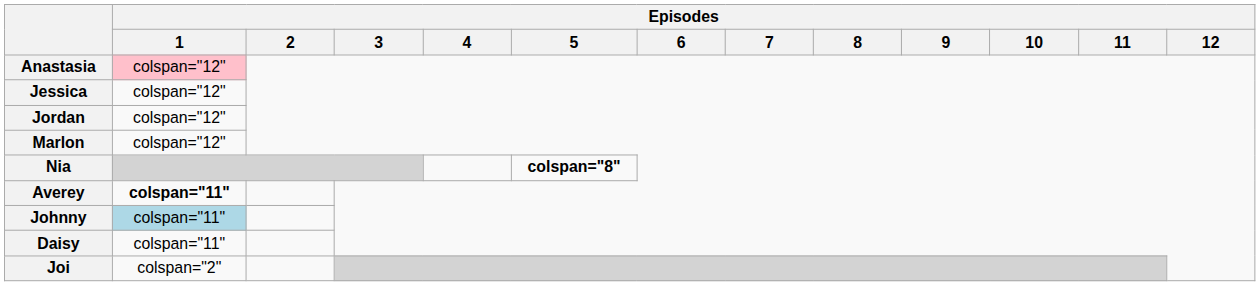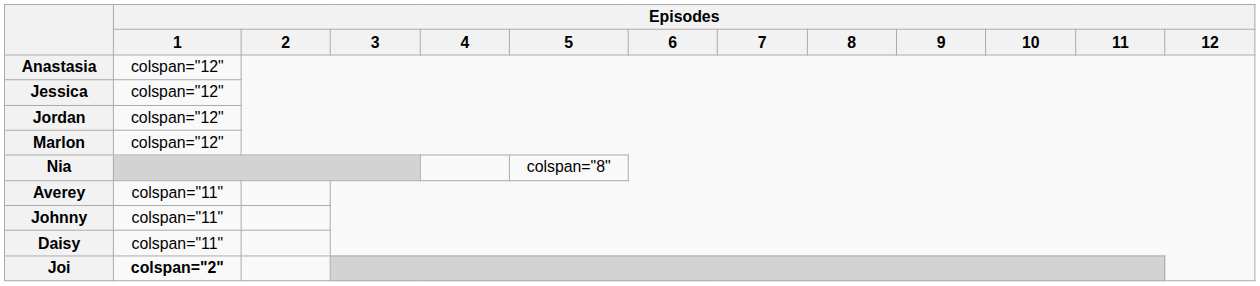Anastasia | Episodes / 1: pink background -> no background
Nia | Episodes / 5: bold -> normal
Averey | Episodes / 1: bold -> normal
Johnny | Episodes / 1: lightblue background -> no background
Joi | Episodes / 1: normal -> bold
